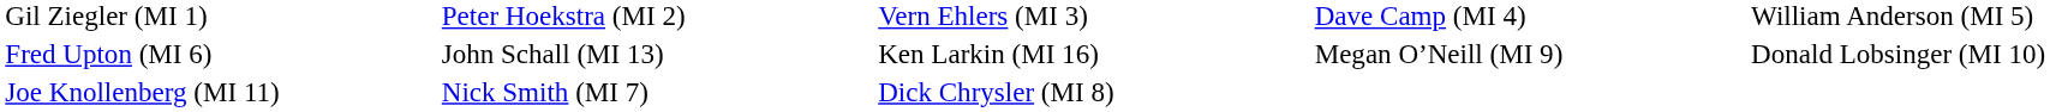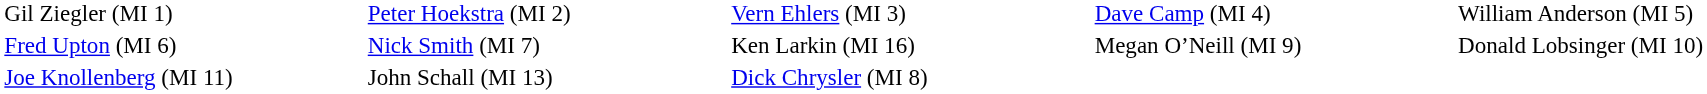Fred Upton (MI 6) | column 2: John Schall (MI 13) -> Nick Smith (MI 7)
Joe Knollenberg (MI 11) | column 2: Nick Smith (MI 7) -> John Schall (MI 13)
